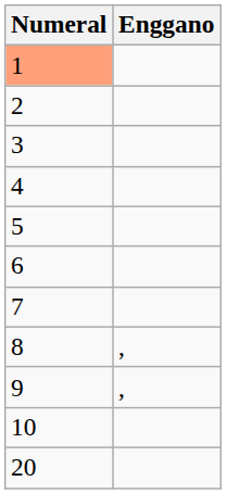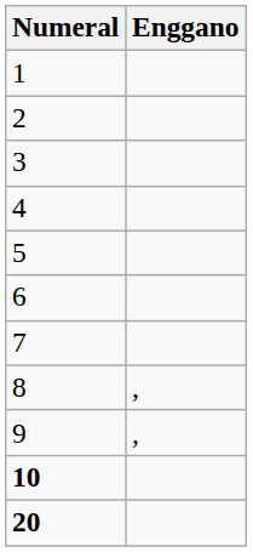1 | Numeral: lightsalmon background -> no background
10 | Numeral: normal -> bold
20 | Numeral: normal -> bold
